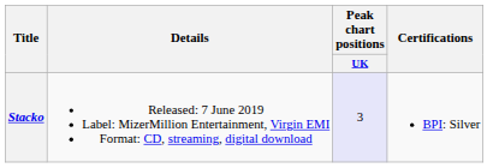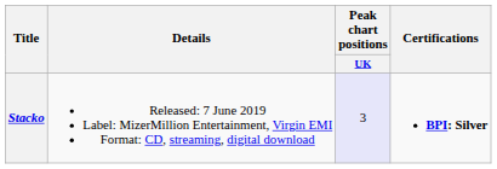Stacko | Certifications: normal -> bold
